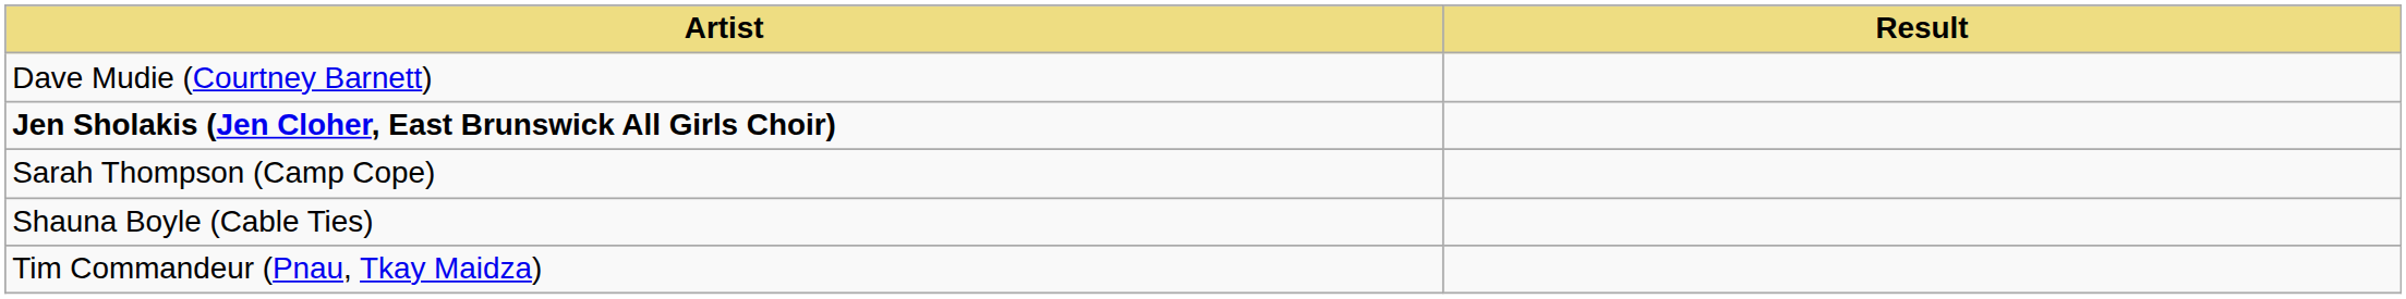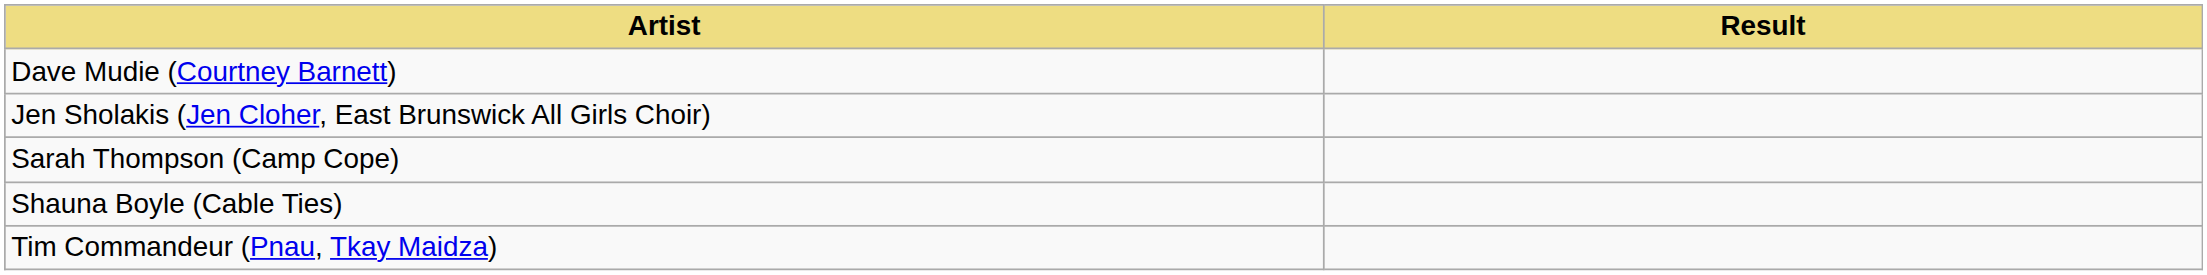Jen Sholakis (Jen Cloher, East Brunswick All Girls Choir) | Artist: bold -> normal
